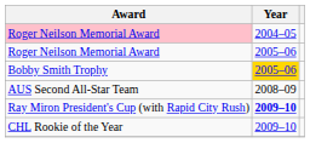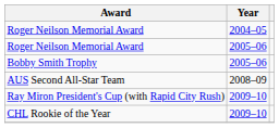Roger Neilson Memorial Award / 2004–05 | Award: pink background -> no background
Bobby Smith Trophy | Year: gold background -> no background
Ray Miron President's Cup (with Rapid City Rush) | Year: bold -> normal
